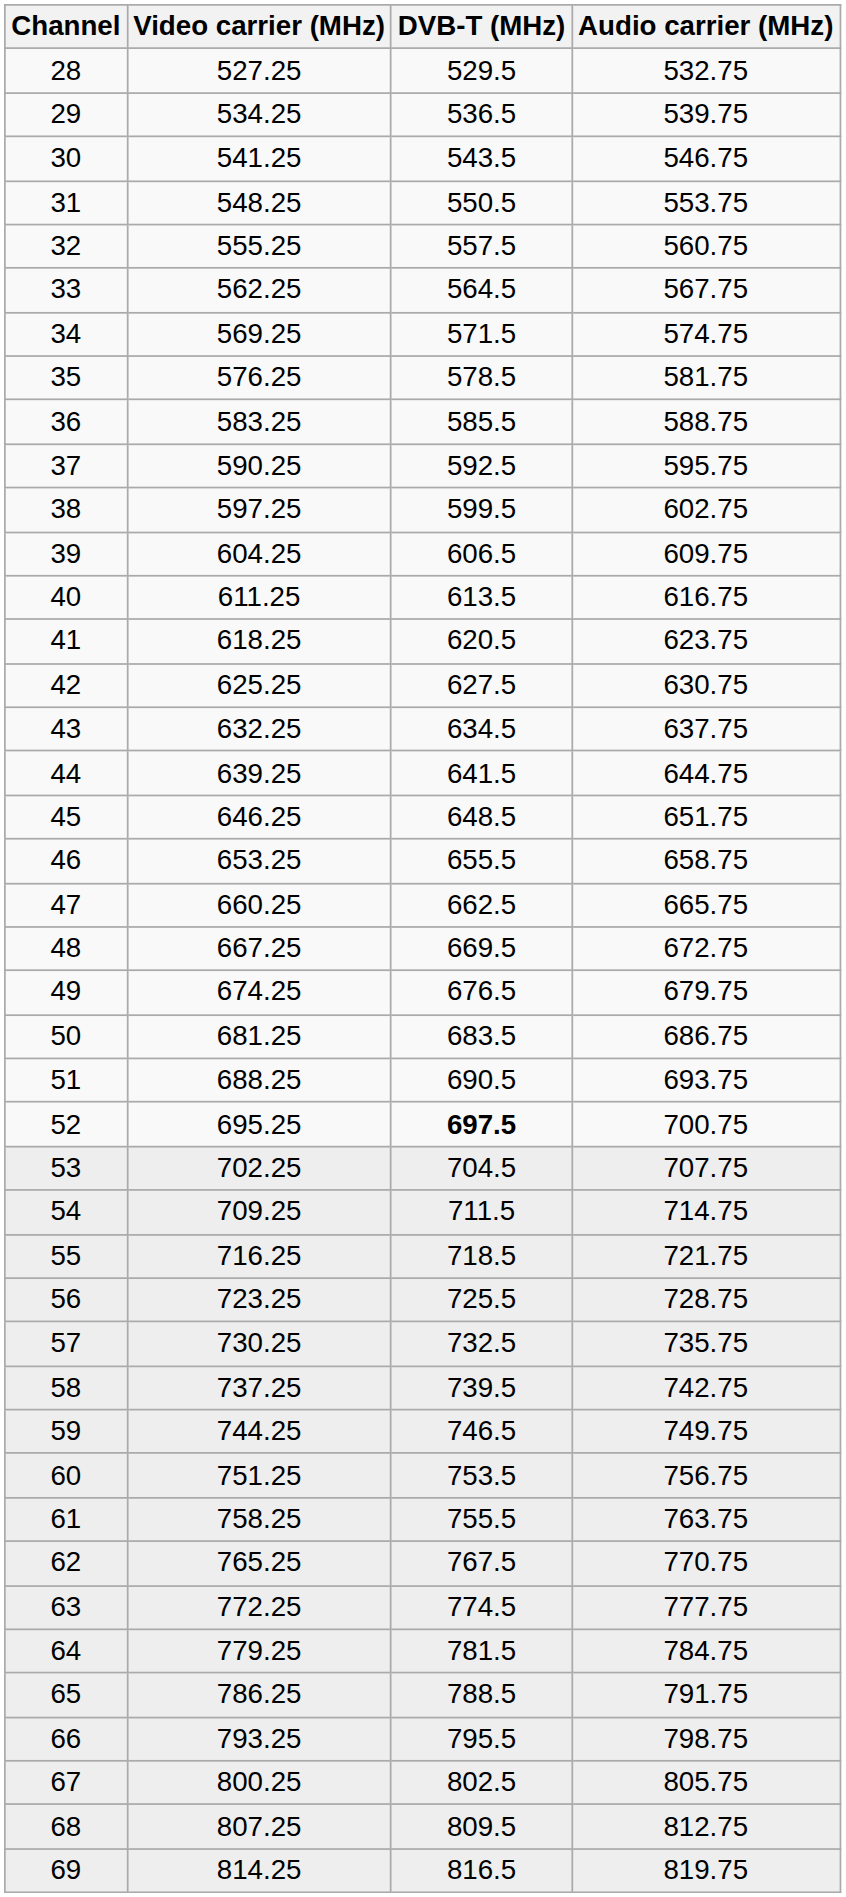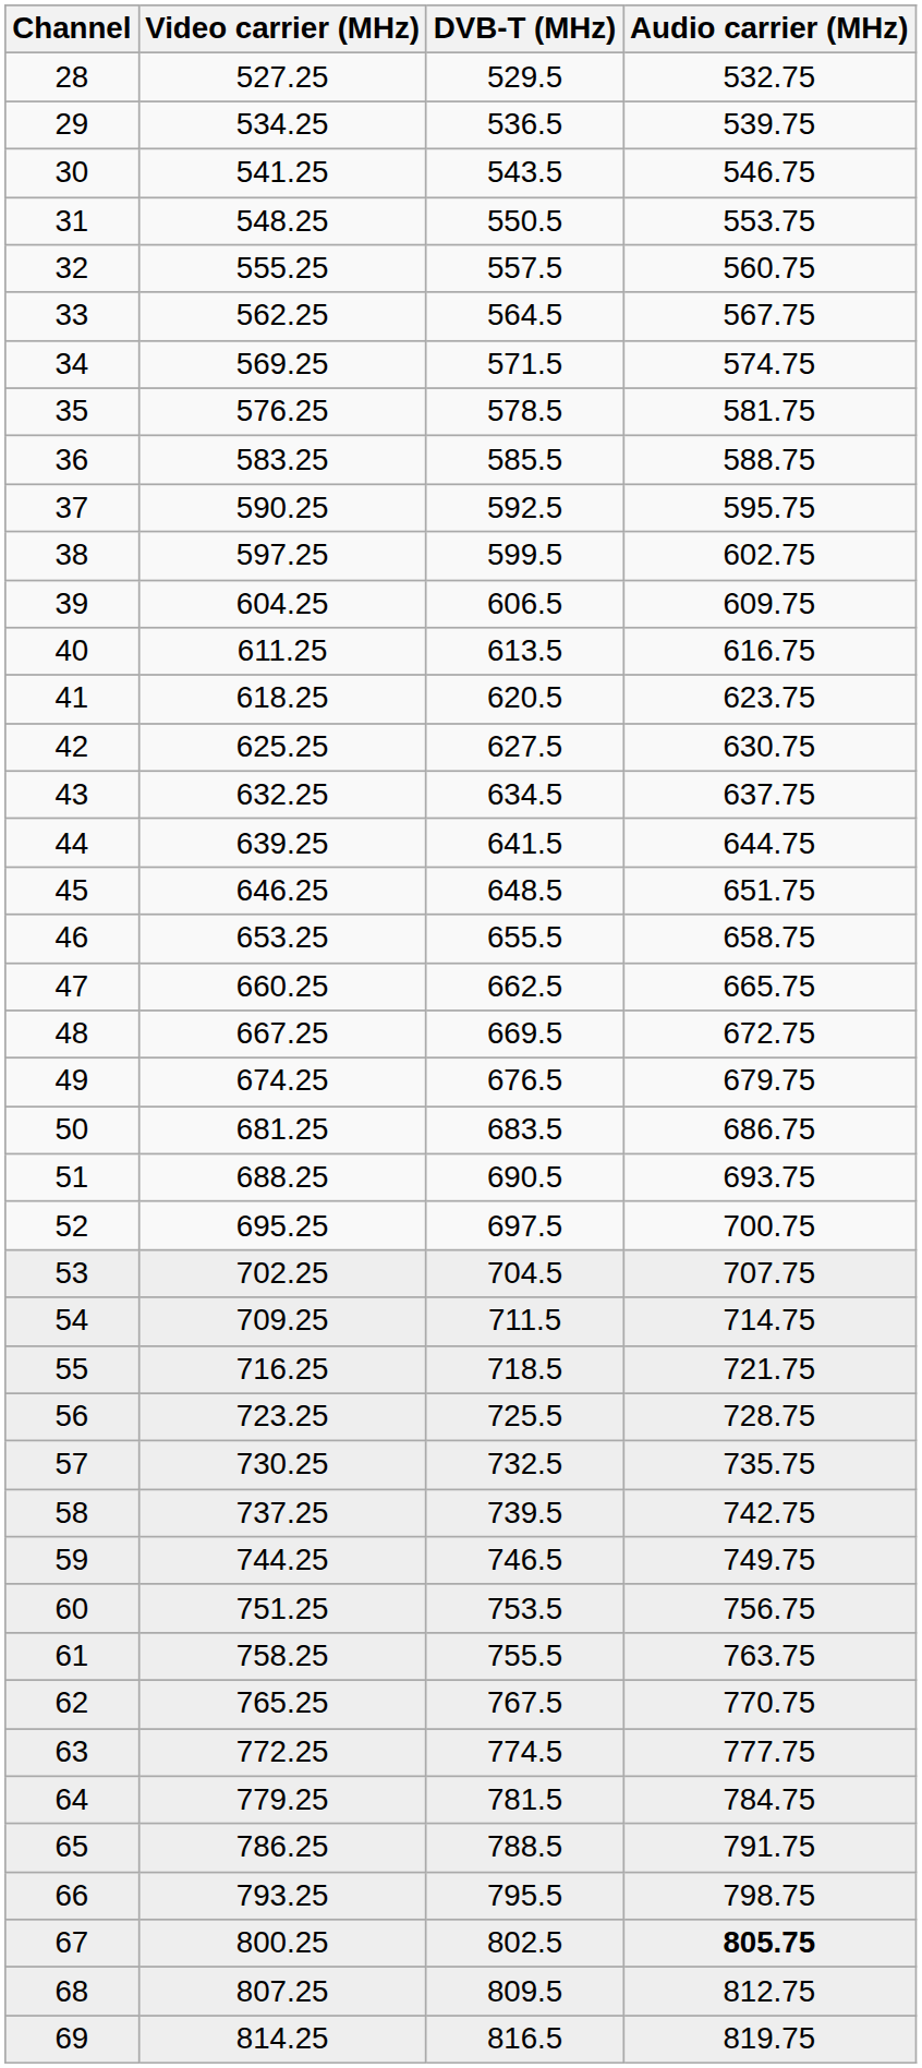52 | DVB-T (MHz): bold -> normal
67 | Audio carrier (MHz): normal -> bold
